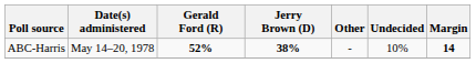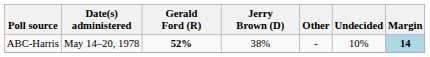ABC-Harris | Jerry Brown (D): bold -> normal
ABC-Harris | Margin: no background -> lightblue background
